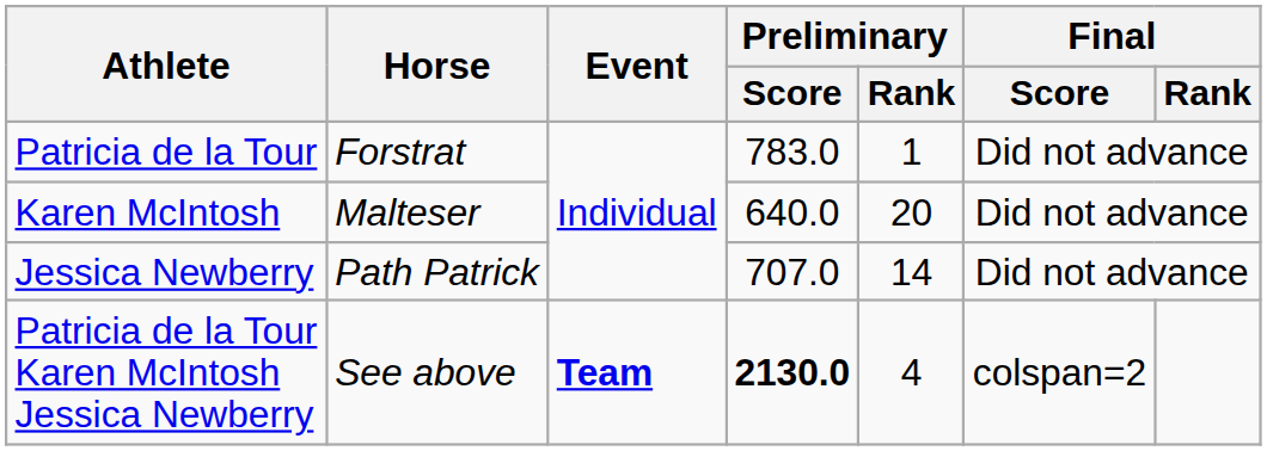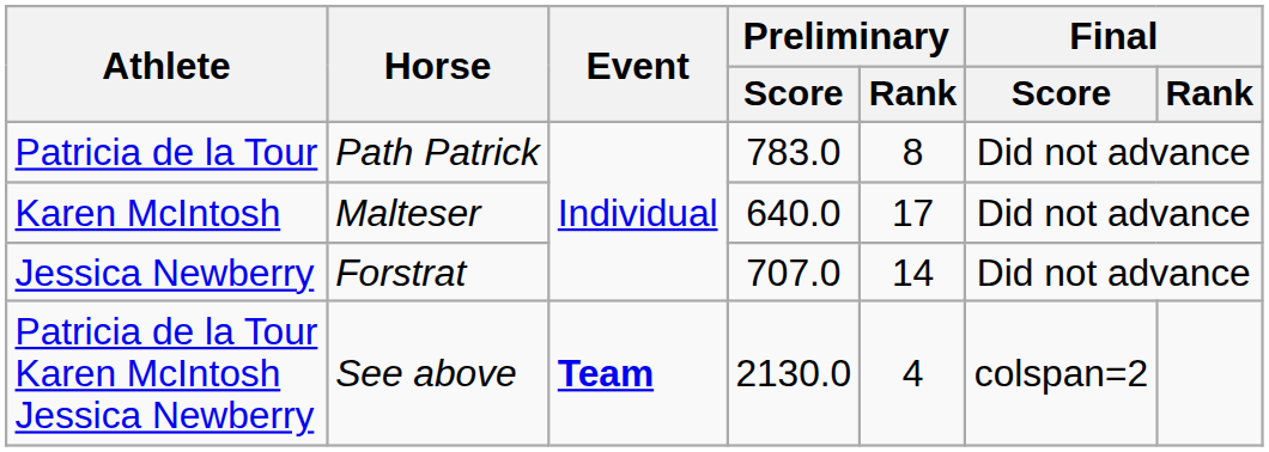Patricia de la Tour | Horse: Forstrat -> Path Patrick
Patricia de la Tour | Preliminary / Rank: 1 -> 8
Karen McIntosh | Preliminary / Rank: 20 -> 17
Jessica Newberry | Horse: Path Patrick -> Forstrat
Patricia de la Tour Karen McIntosh Jessica Newberry | Preliminary / Score: bold -> normal
